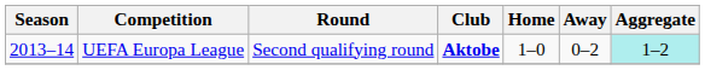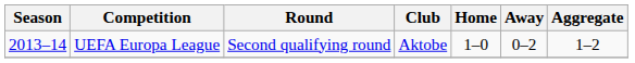UEFA Europa League | Club: bold -> normal
UEFA Europa League | Aggregate: paleturquoise background -> no background
